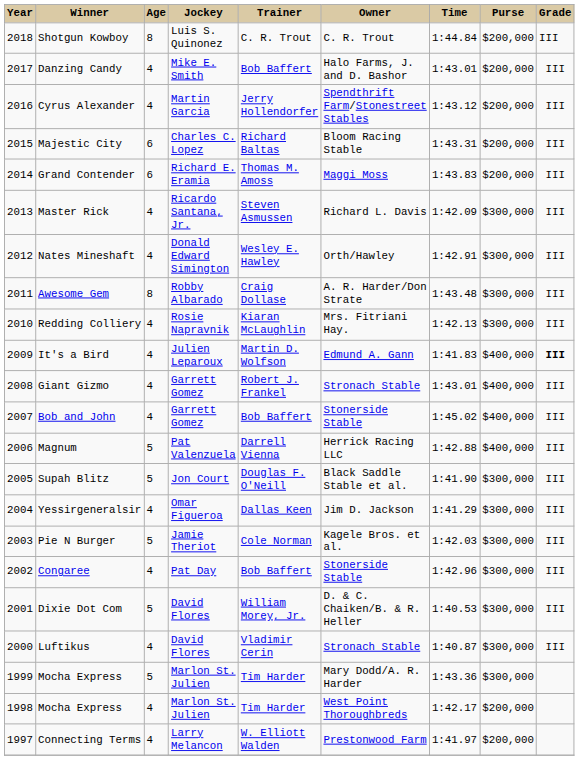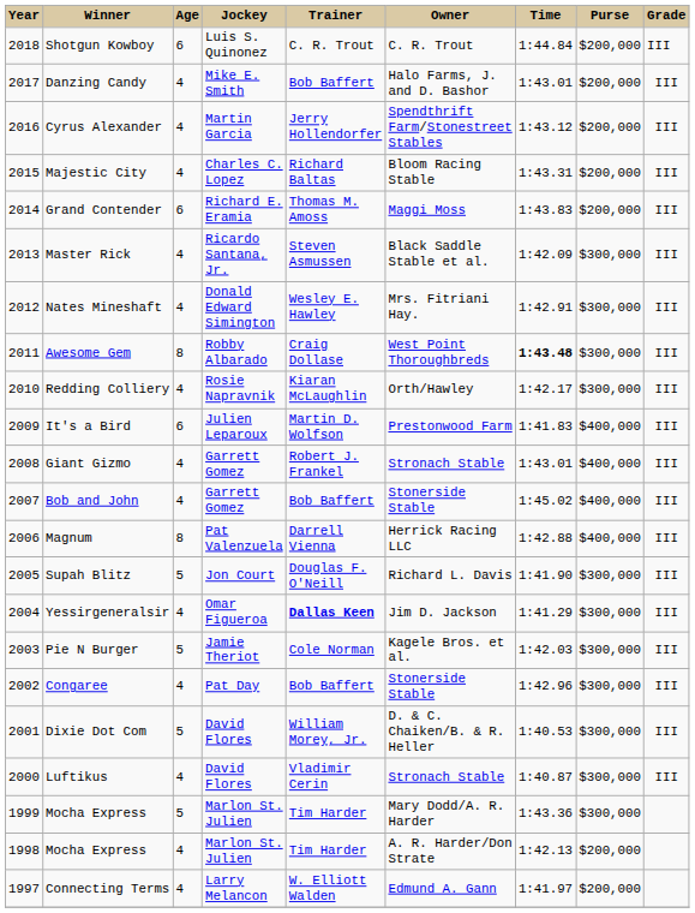Shotgun Kowboy | Age: 8 -> 6
Majestic City | Age: 6 -> 4
Master Rick | Owner: Richard L. Davis -> Black Saddle Stable et al.
Nates Mineshaft | Owner: Orth/Hawley -> Mrs. Fitriani Hay.
Awesome Gem | Owner: A. R. Harder/Don Strate -> West Point Thoroughbreds
Awesome Gem | Time: normal -> bold
Redding Colliery | Owner: Mrs. Fitriani Hay. -> Orth/Hawley
Redding Colliery | Time: 1:42.13 -> 1:42.17
It's a Bird | Age: 4 -> 6
It's a Bird | Owner: Edmund A. Gann -> Prestonwood Farm
It's a Bird | Grade: bold -> normal
Magnum | Age: 5 -> 8
Supah Blitz | Owner: Black Saddle Stable et al. -> Richard L. Davis
Yessirgeneralsir | Trainer: normal -> bold
1998 / Mocha Express | Owner: West Point Thoroughbreds -> A. R. Harder/Don Strate
1998 / Mocha Express | Time: 1:42.17 -> 1:42.13
Connecting Terms | Owner: Prestonwood Farm -> Edmund A. Gann
